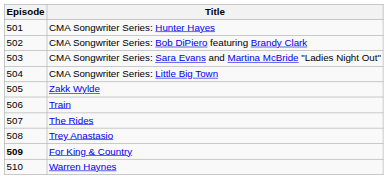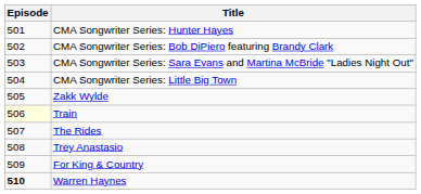Train | Episode: no background -> lightyellow background
For King & Country | Episode: bold -> normal
Warren Haynes | Episode: normal -> bold
